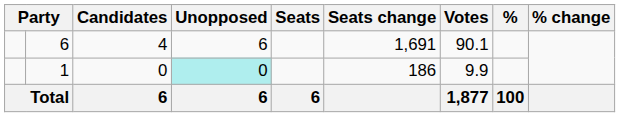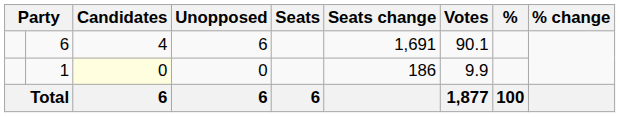1 | Candidates: no background -> lightyellow background
1 | Unopposed: paleturquoise background -> no background
